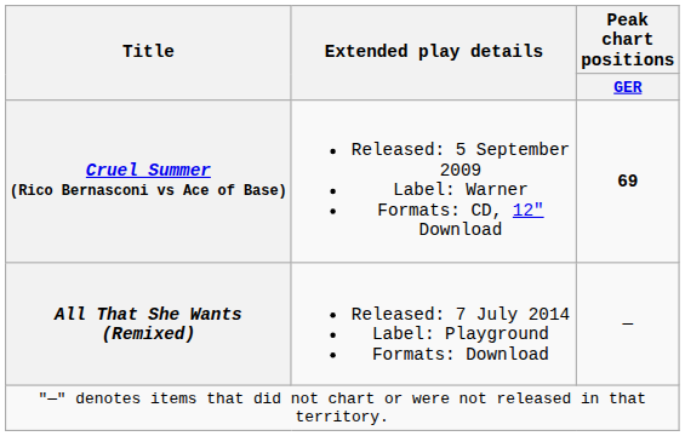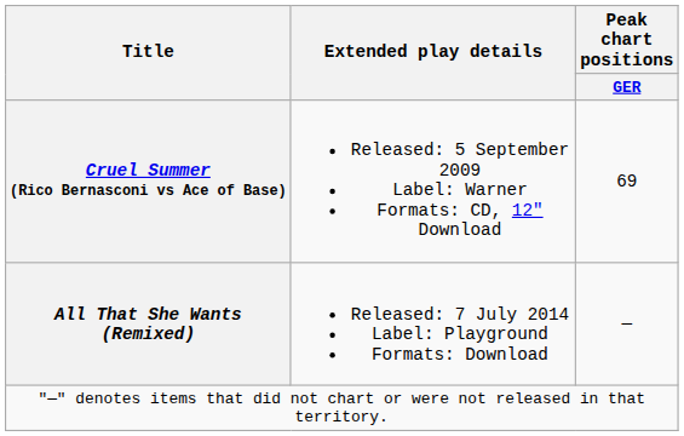Cruel Summer (Rico Bernasconi vs Ace of Base) | Peak chart positions / GER: bold -> normal
